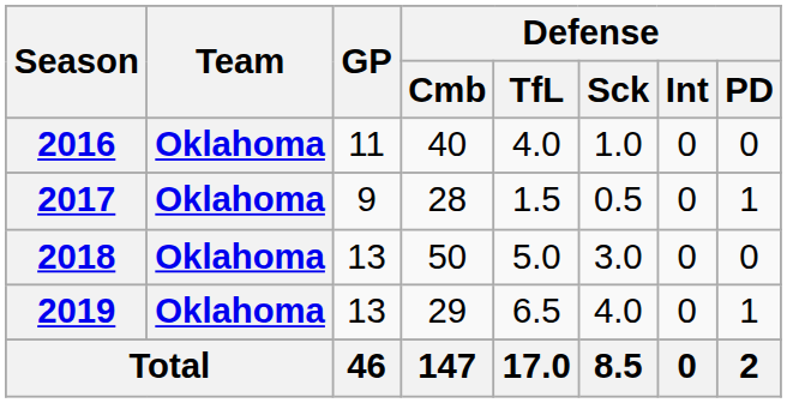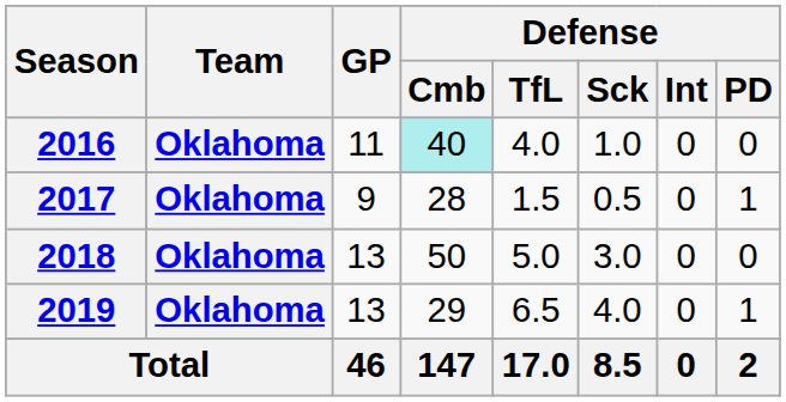2016 | Defense / Cmb: no background -> paleturquoise background
